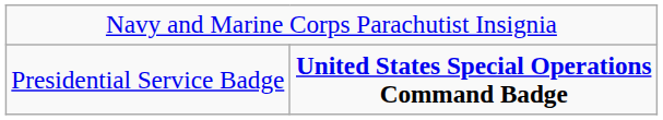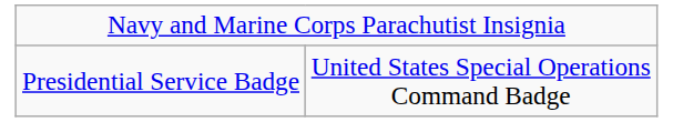Presidential Service Badge | column 2: bold -> normal
